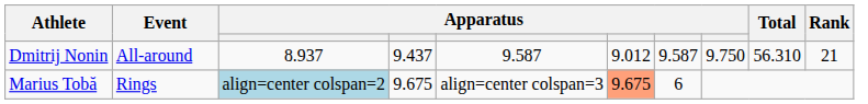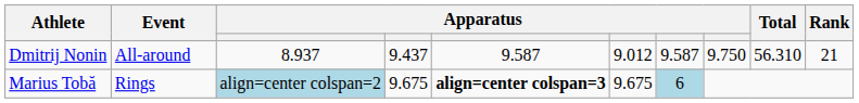Marius Tobă | column 5: normal -> bold
Marius Tobă | column 6: lightsalmon background -> no background
Marius Tobă | column 7: no background -> lightblue background
